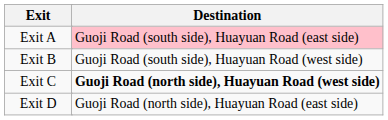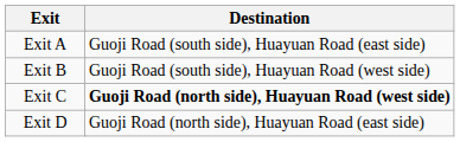Exit A | Destination: pink background -> no background
